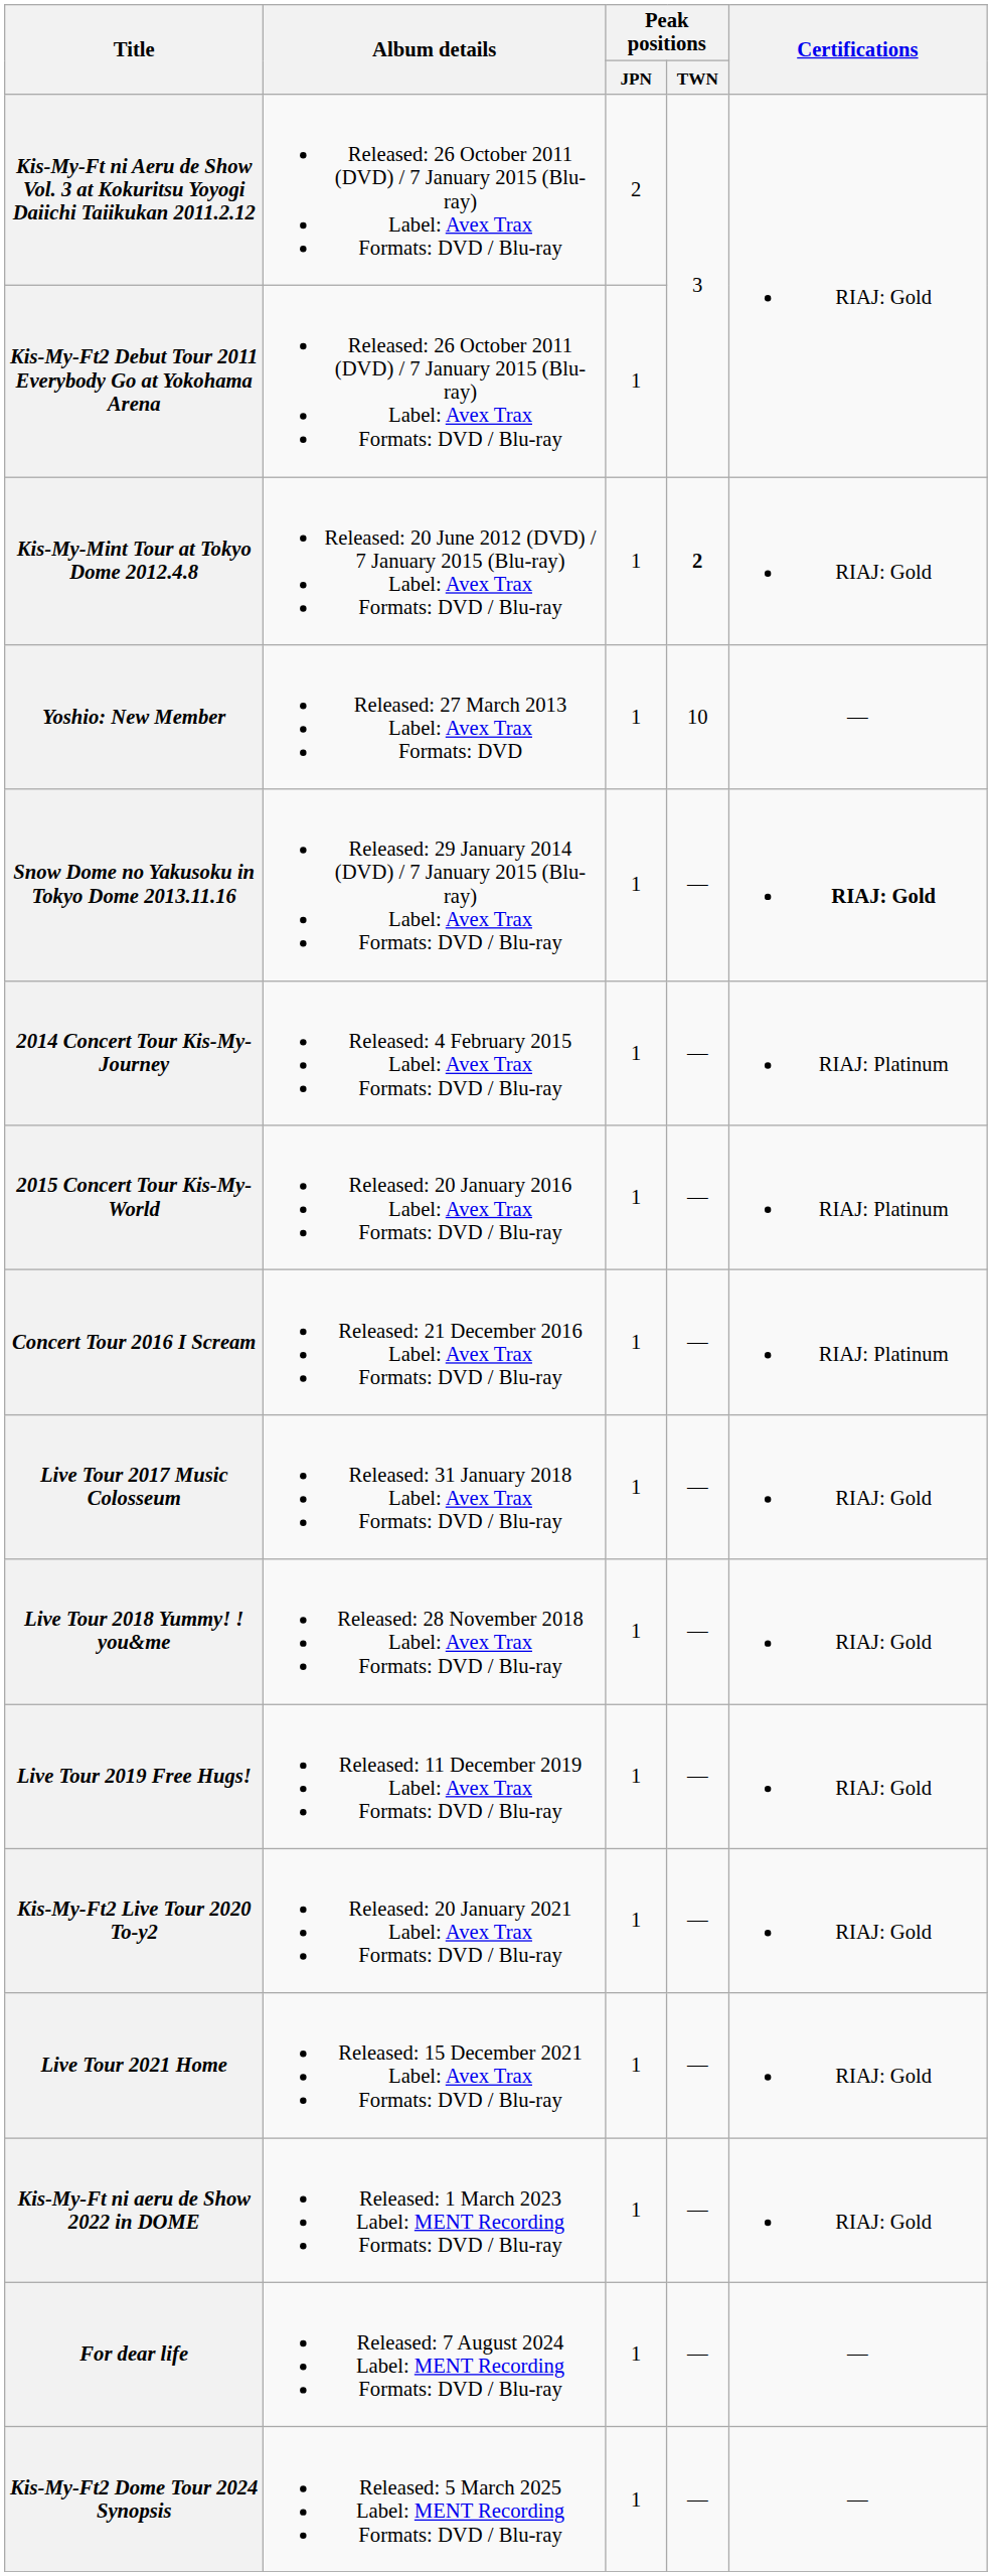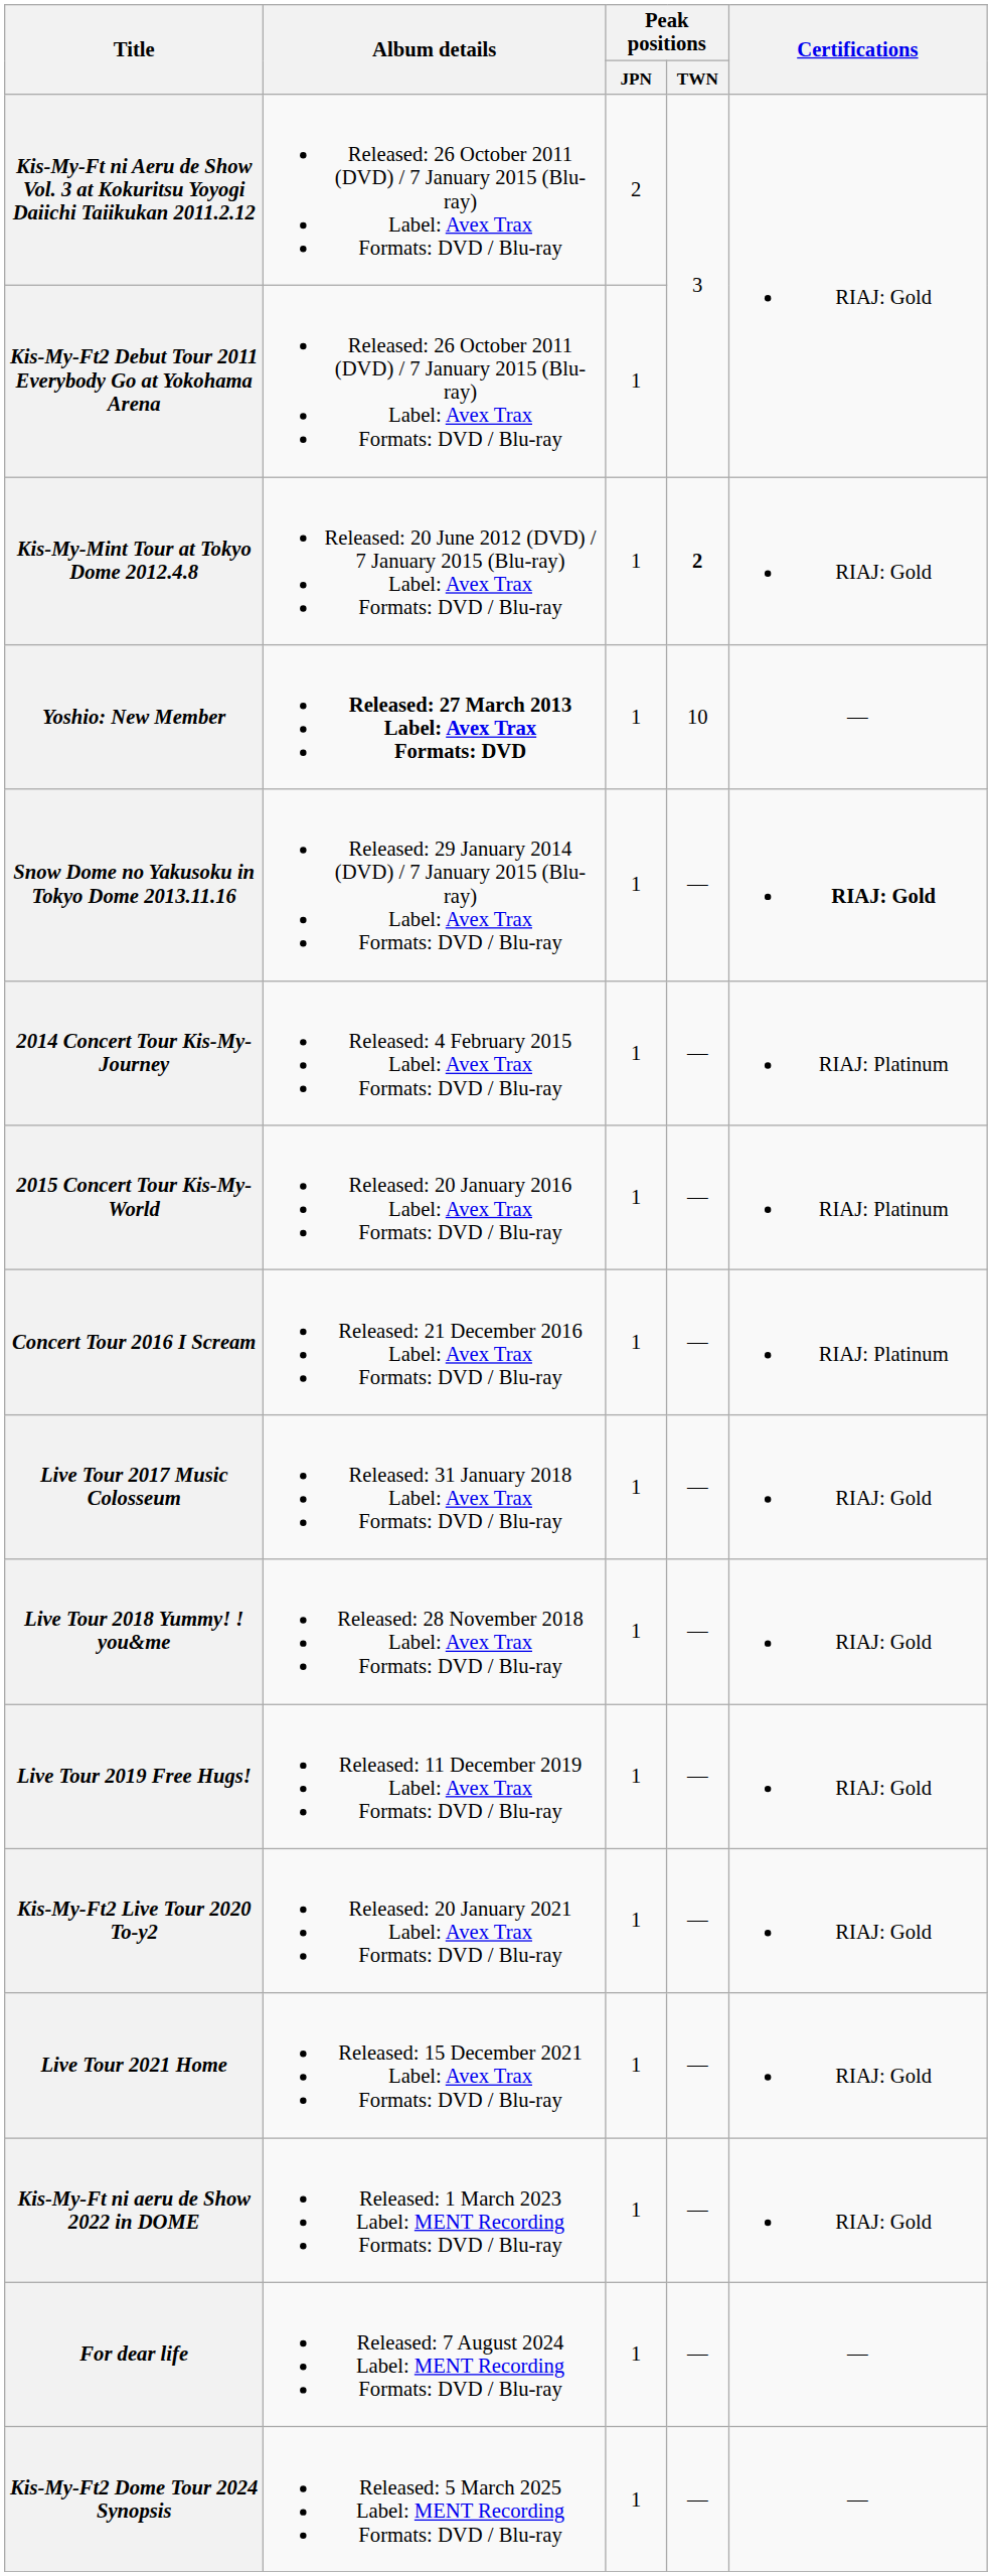Yoshio: New Member | Album details: normal -> bold
